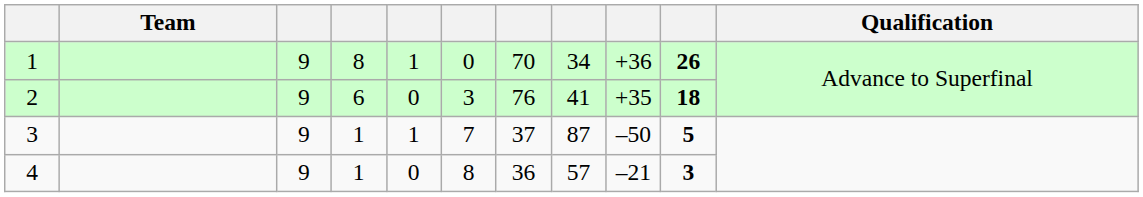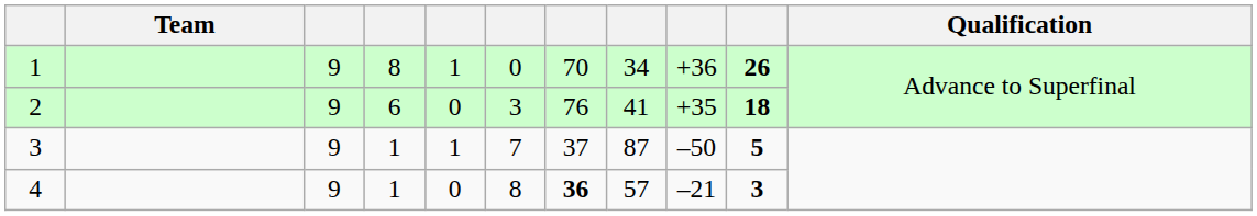4 | column 7: normal -> bold
